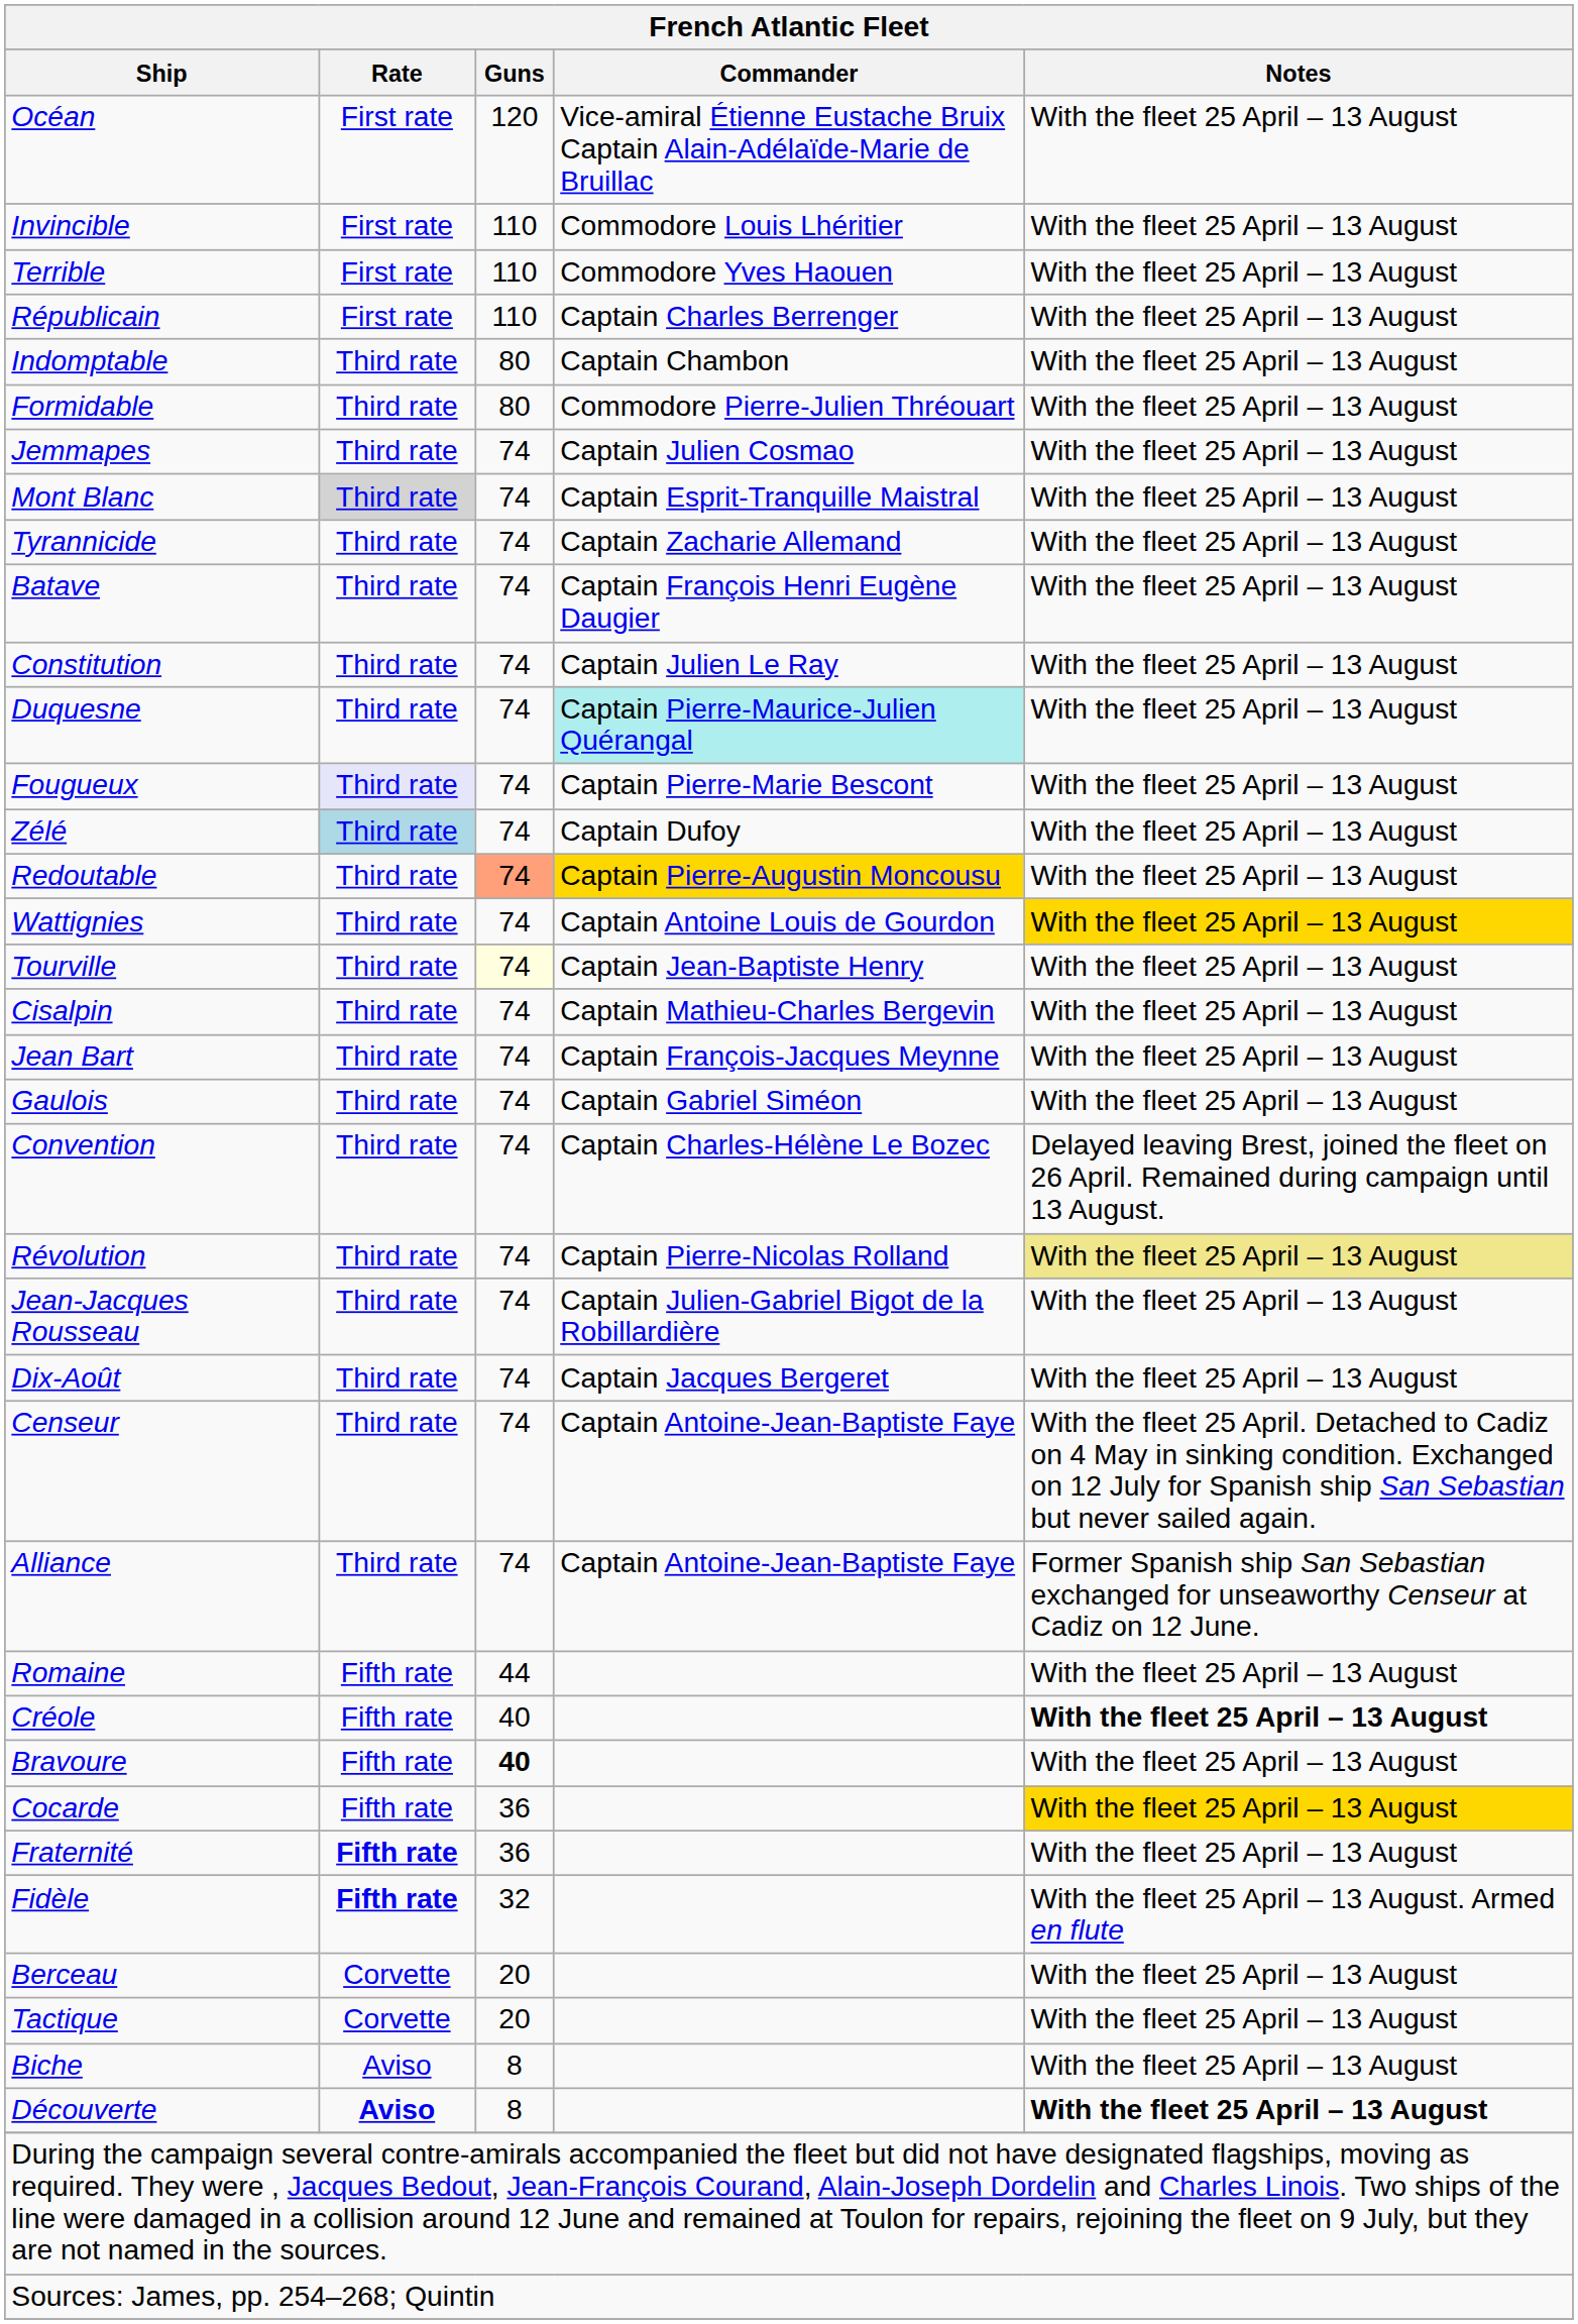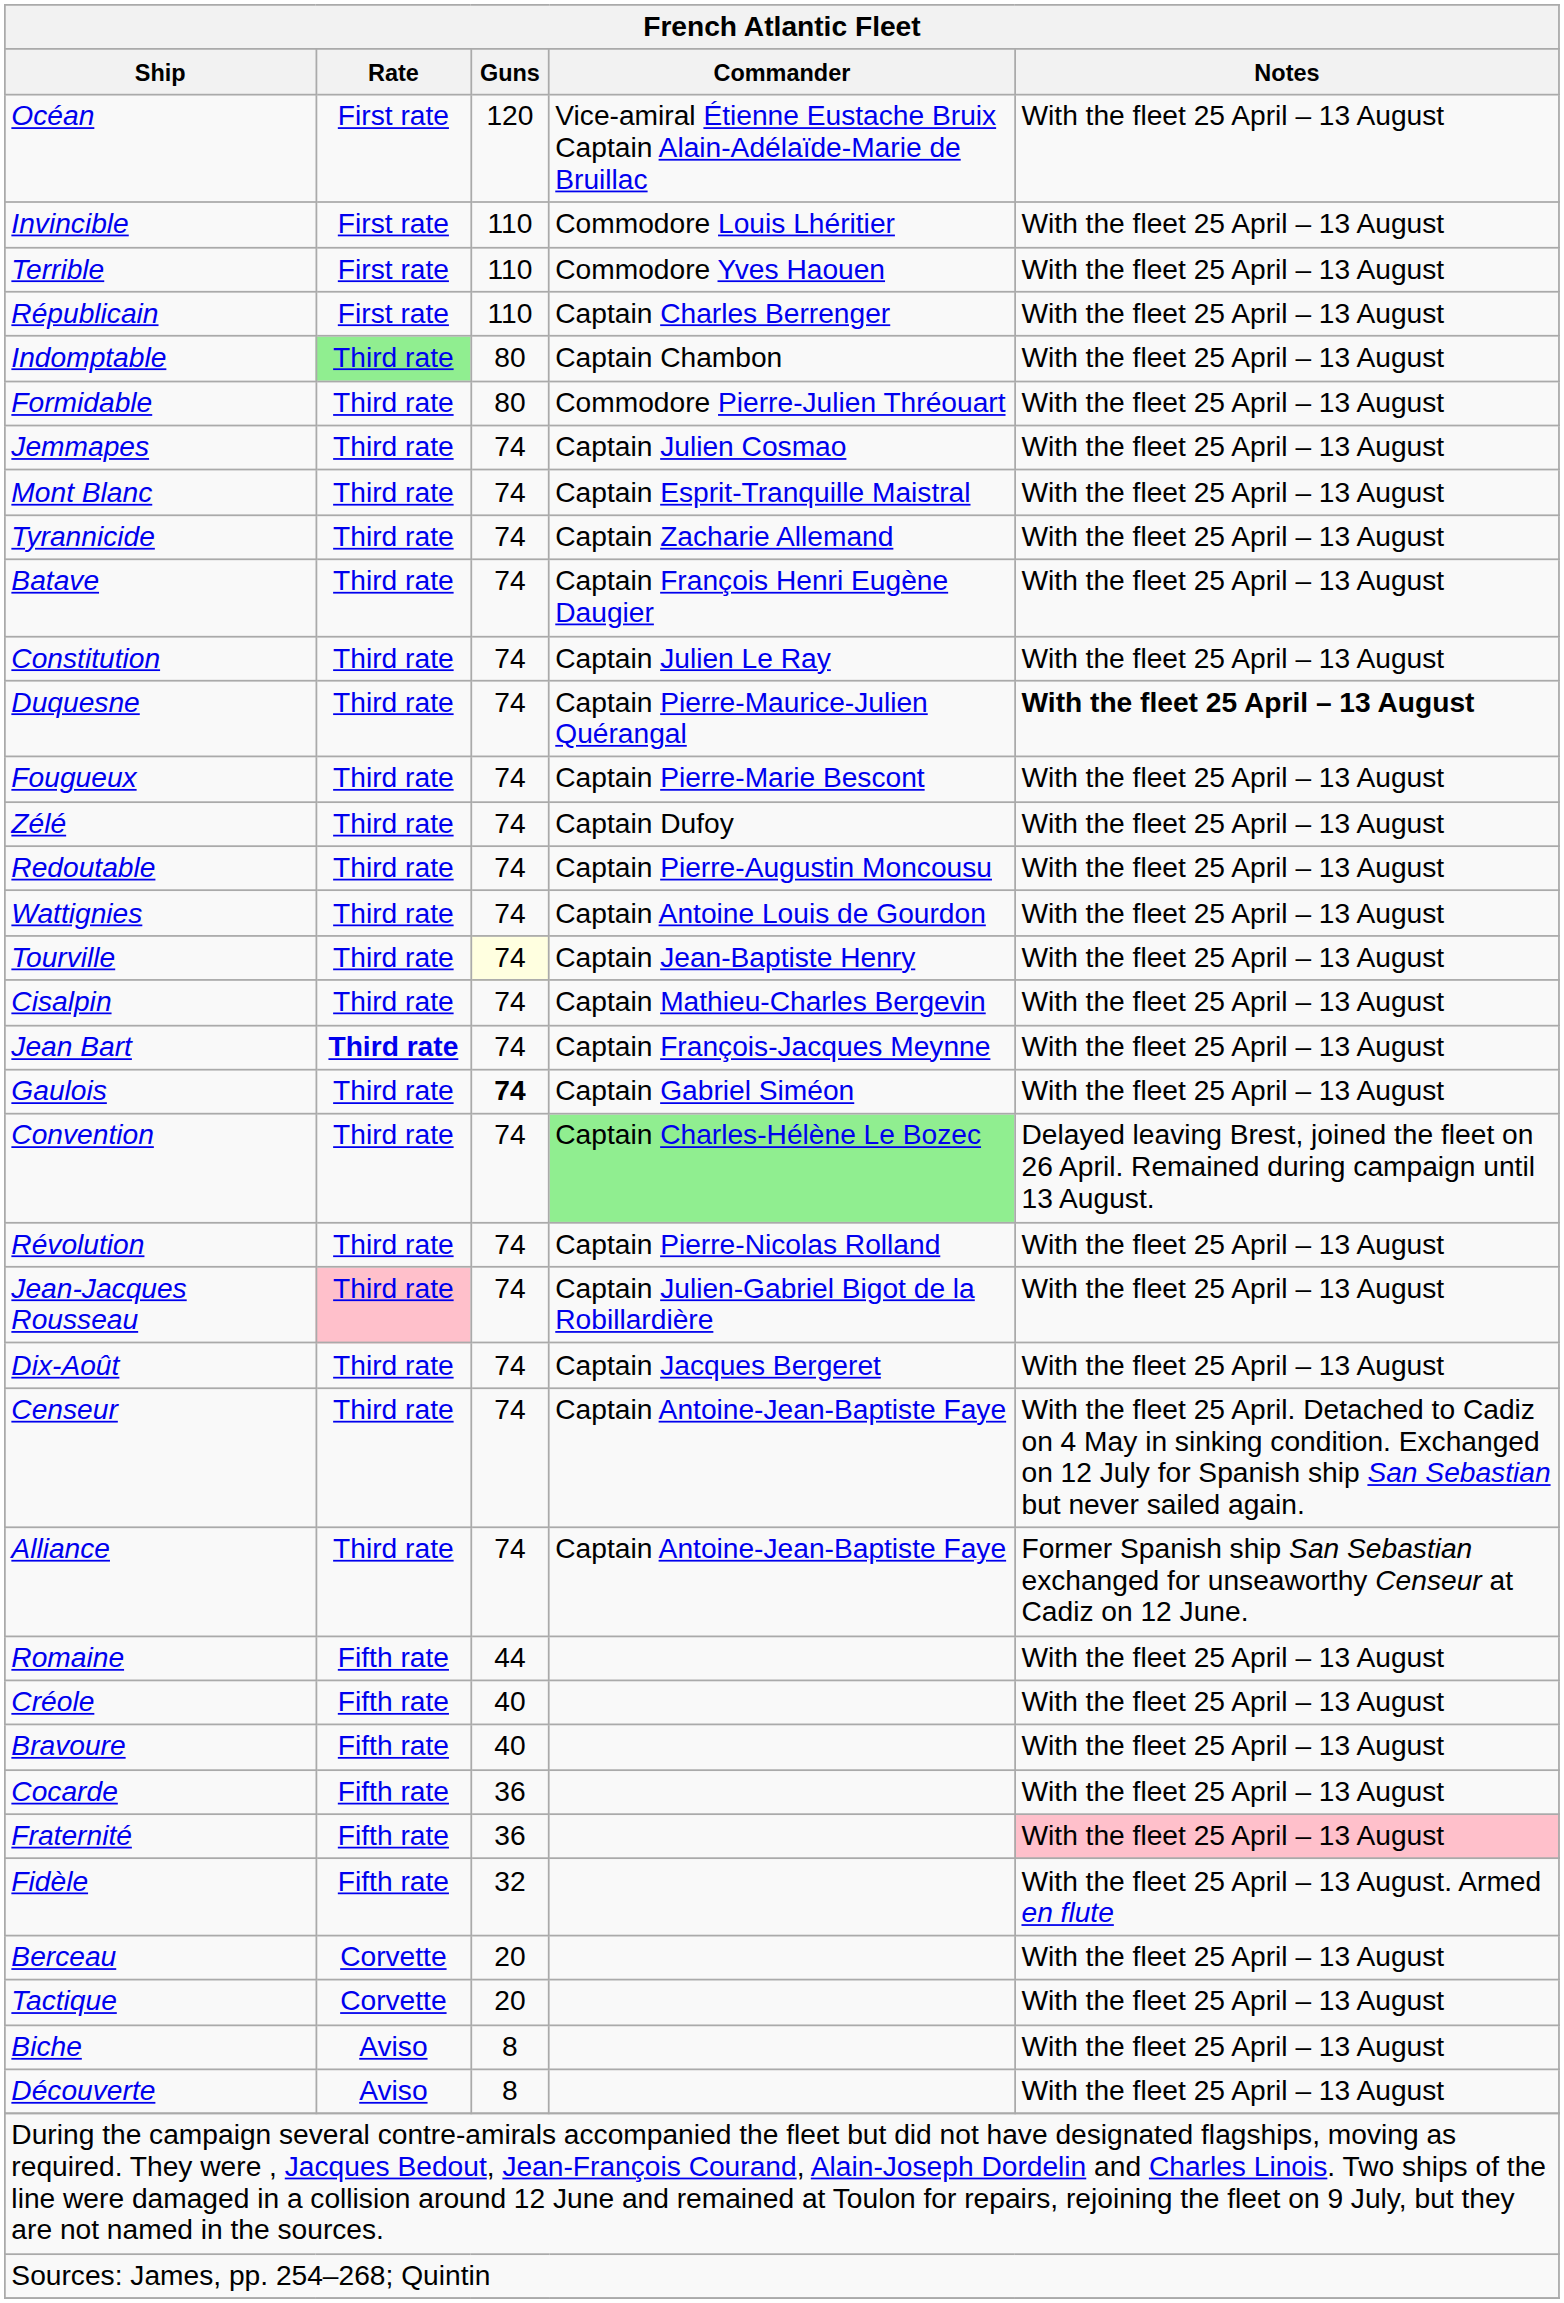Indomptable | Rate: no background -> lightgreen background
Mont Blanc | Rate: lightgrey background -> no background
Duquesne | Commander: paleturquoise background -> no background
Duquesne | Notes: normal -> bold
Fougueux | Rate: lavender background -> no background
Zélé | Rate: lightblue background -> no background
Redoutable | Guns: lightsalmon background -> no background
Redoutable | Commander: gold background -> no background
Wattignies | Notes: gold background -> no background
Jean Bart | Rate: normal -> bold
Gaulois | Guns: normal -> bold
Convention | Commander: no background -> lightgreen background
Révolution | Notes: khaki background -> no background
Jean-Jacques Rousseau | Rate: no background -> pink background
Créole | Notes: bold -> normal
Bravoure | Guns: bold -> normal
Cocarde | Notes: gold background -> no background
Fraternité | Rate: bold -> normal
Fraternité | Notes: no background -> pink background
Fidèle | Rate: bold -> normal
Découverte | Rate: bold -> normal
Découverte | Notes: bold -> normal
